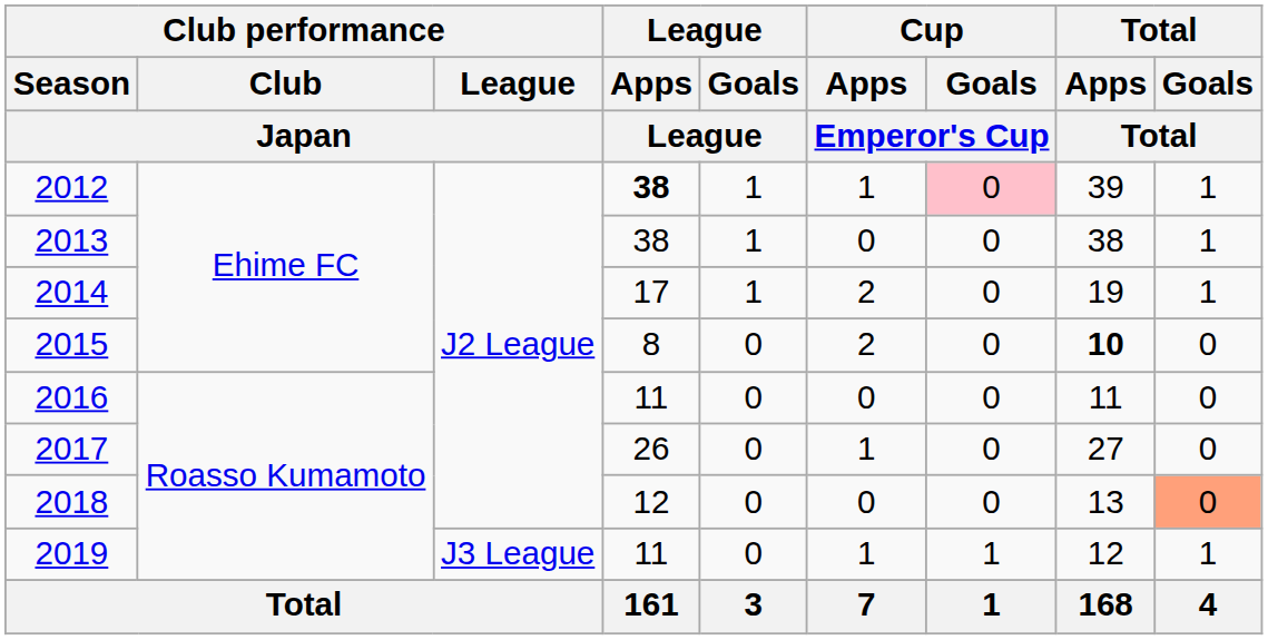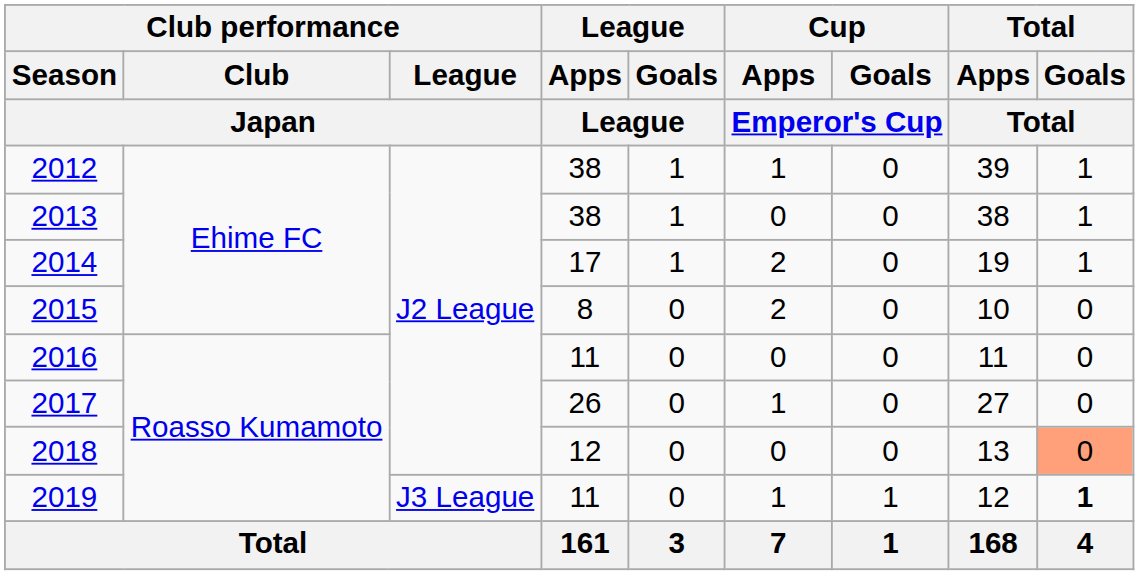2012 | League / Apps / League: bold -> normal
2012 | Cup / Goals / Emperor's Cup: pink background -> no background
2015 | Total / Apps / Total: bold -> normal
2019 | Total / Goals / Total: normal -> bold
